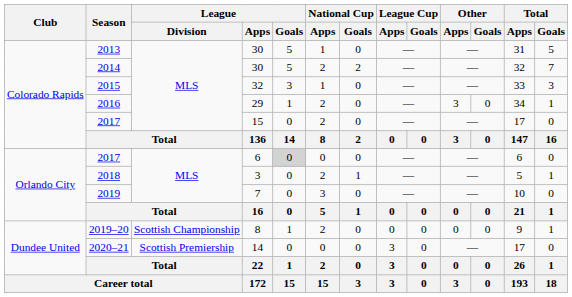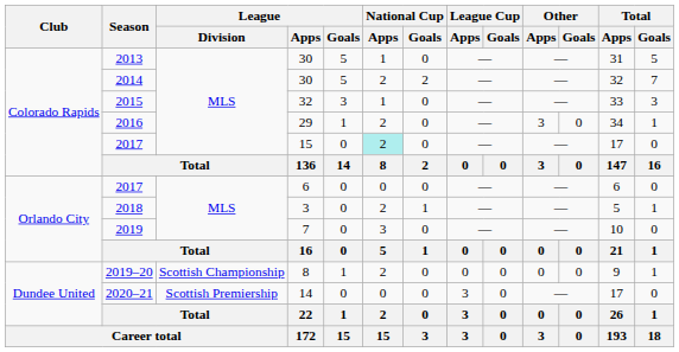2017 / 15 | National Cup / Apps: no background -> paleturquoise background
2017 / 6 | League / Goals: lightgrey background -> no background
